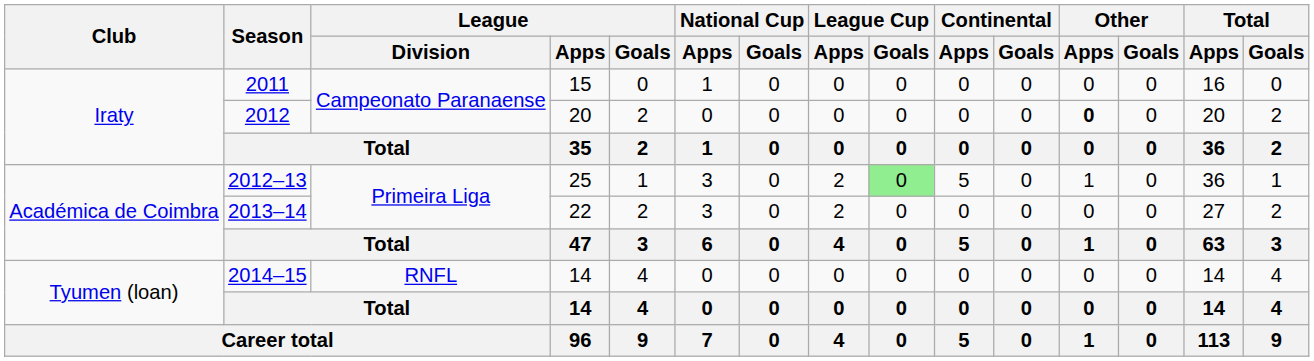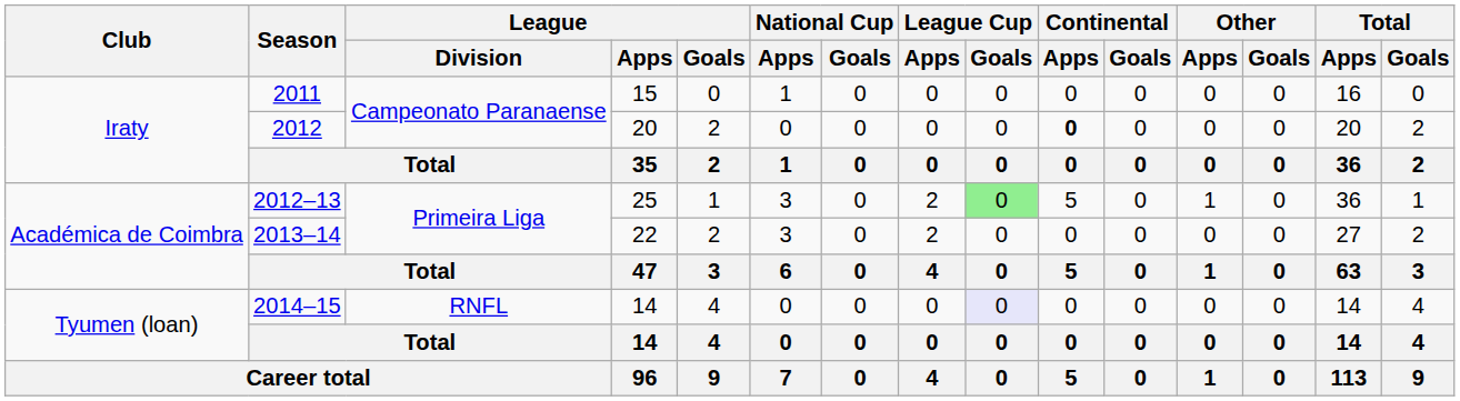2012 | Continental / Apps: normal -> bold
2012 | Other / Apps: bold -> normal
2014–15 | League Cup / Goals: no background -> lavender background
